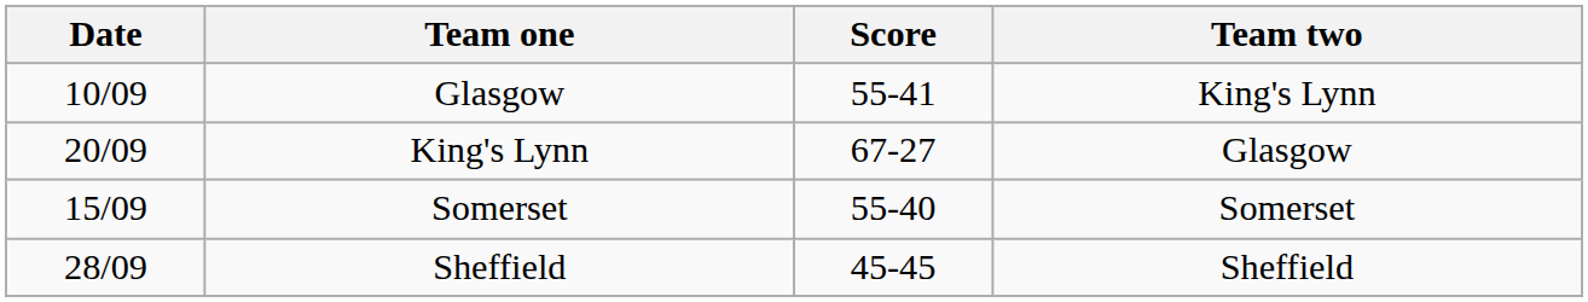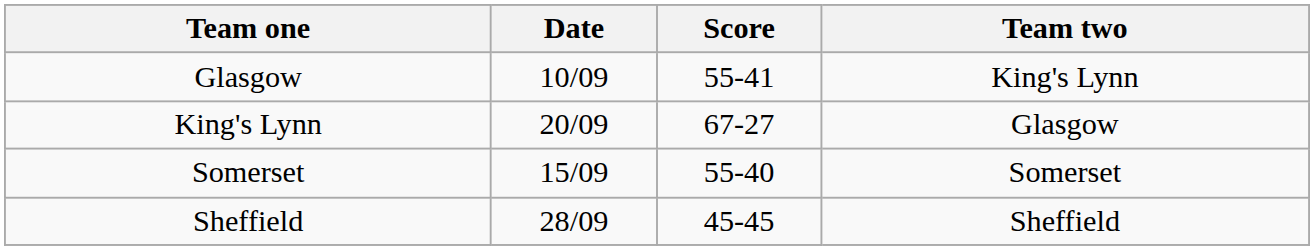columns swapped: Date <-> Team one
